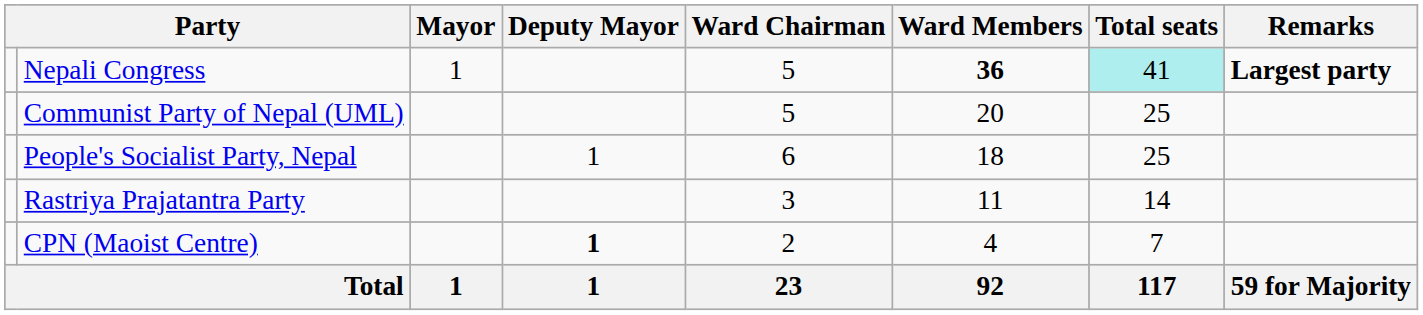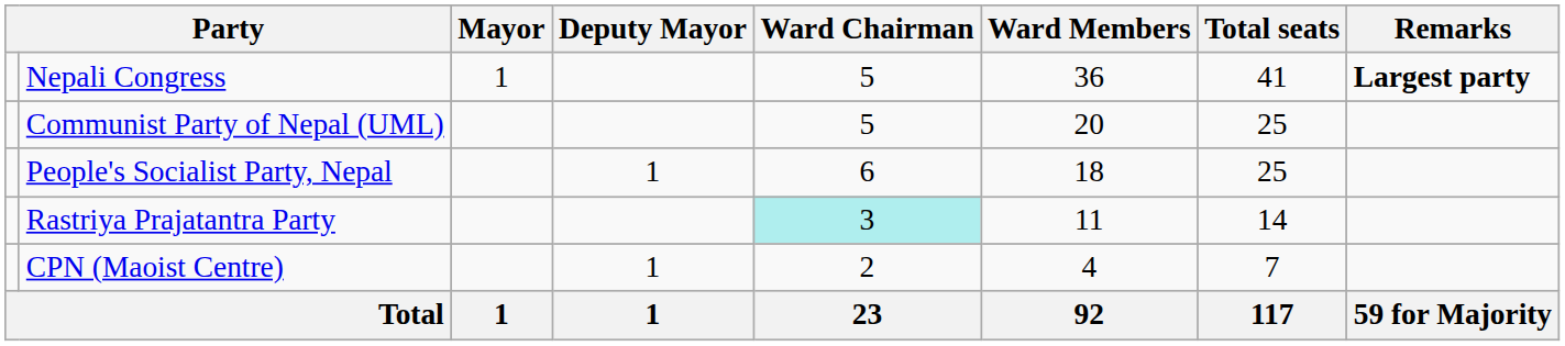Nepali Congress | Ward Members: bold -> normal
Nepali Congress | Total seats: paleturquoise background -> no background
Rastriya Prajatantra Party | Ward Chairman: no background -> paleturquoise background
CPN (Maoist Centre) | Deputy Mayor: bold -> normal
